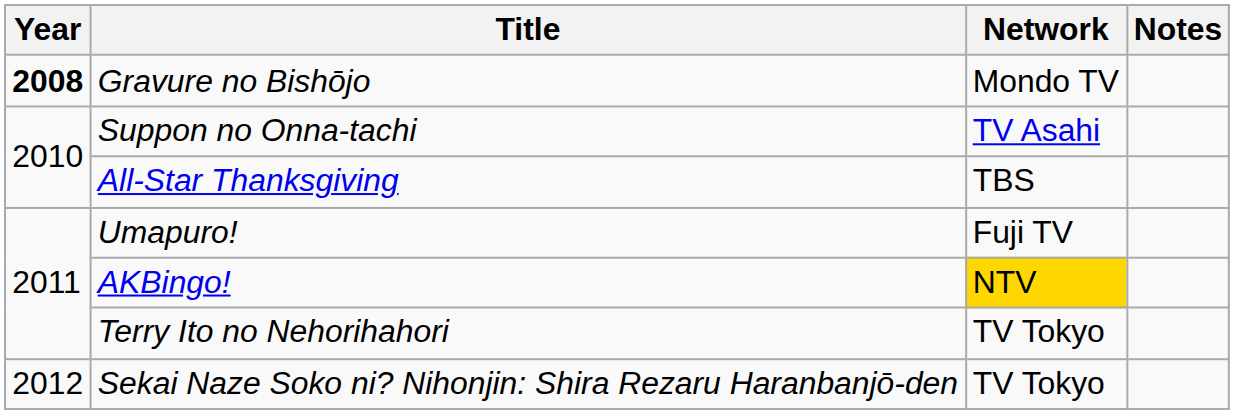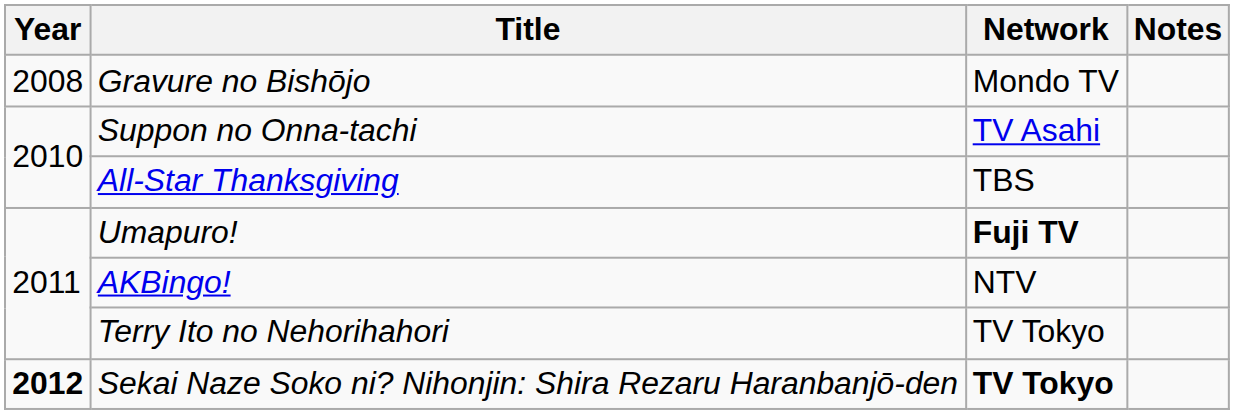Gravure no Bishōjo | Year: bold -> normal
Umapuro! | Network: normal -> bold
AKBingo! | Network: gold background -> no background
Sekai Naze Soko ni? Nihonjin: Shira Rezaru Haranbanjō-den | Year: normal -> bold
Sekai Naze Soko ni? Nihonjin: Shira Rezaru Haranbanjō-den | Network: normal -> bold
